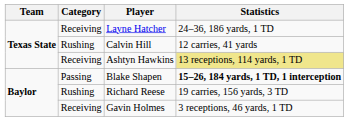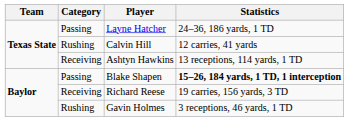Layne Hatcher | Category: Receiving -> Passing
Ashtyn Hawkins | Statistics: khaki background -> no background
Richard Reese | Category: Rushing -> Receiving
Gavin Holmes | Category: Receiving -> Rushing
